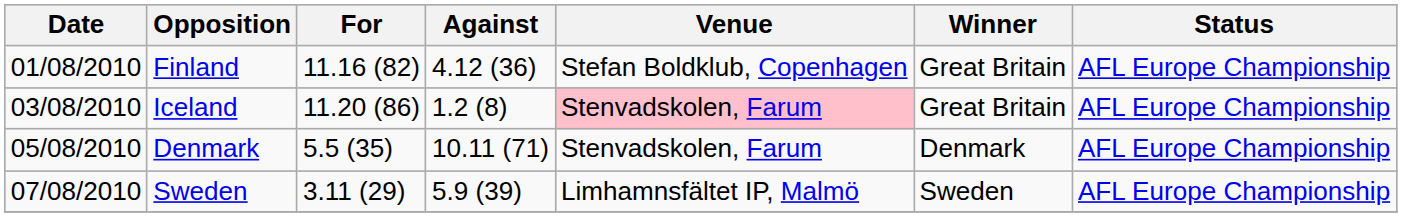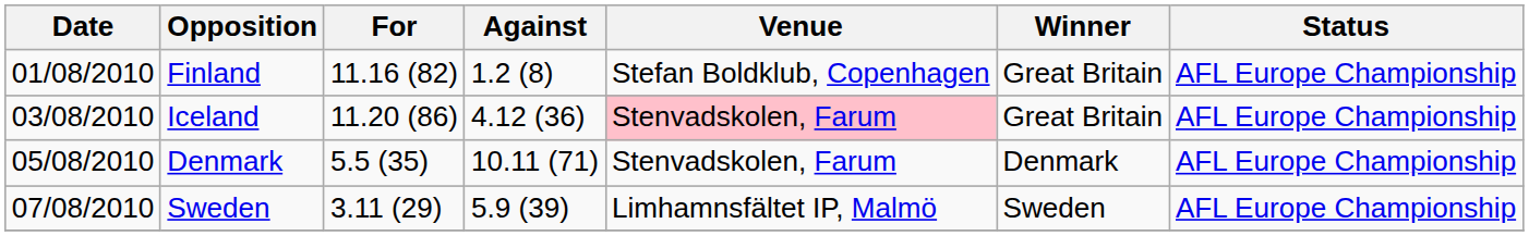Finland | Against: 4.12 (36) -> 1.2 (8)
Iceland | Against: 1.2 (8) -> 4.12 (36)
